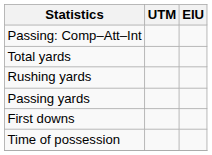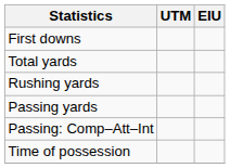rows swapped: First downs <-> Passing: Comp–Att–Int
